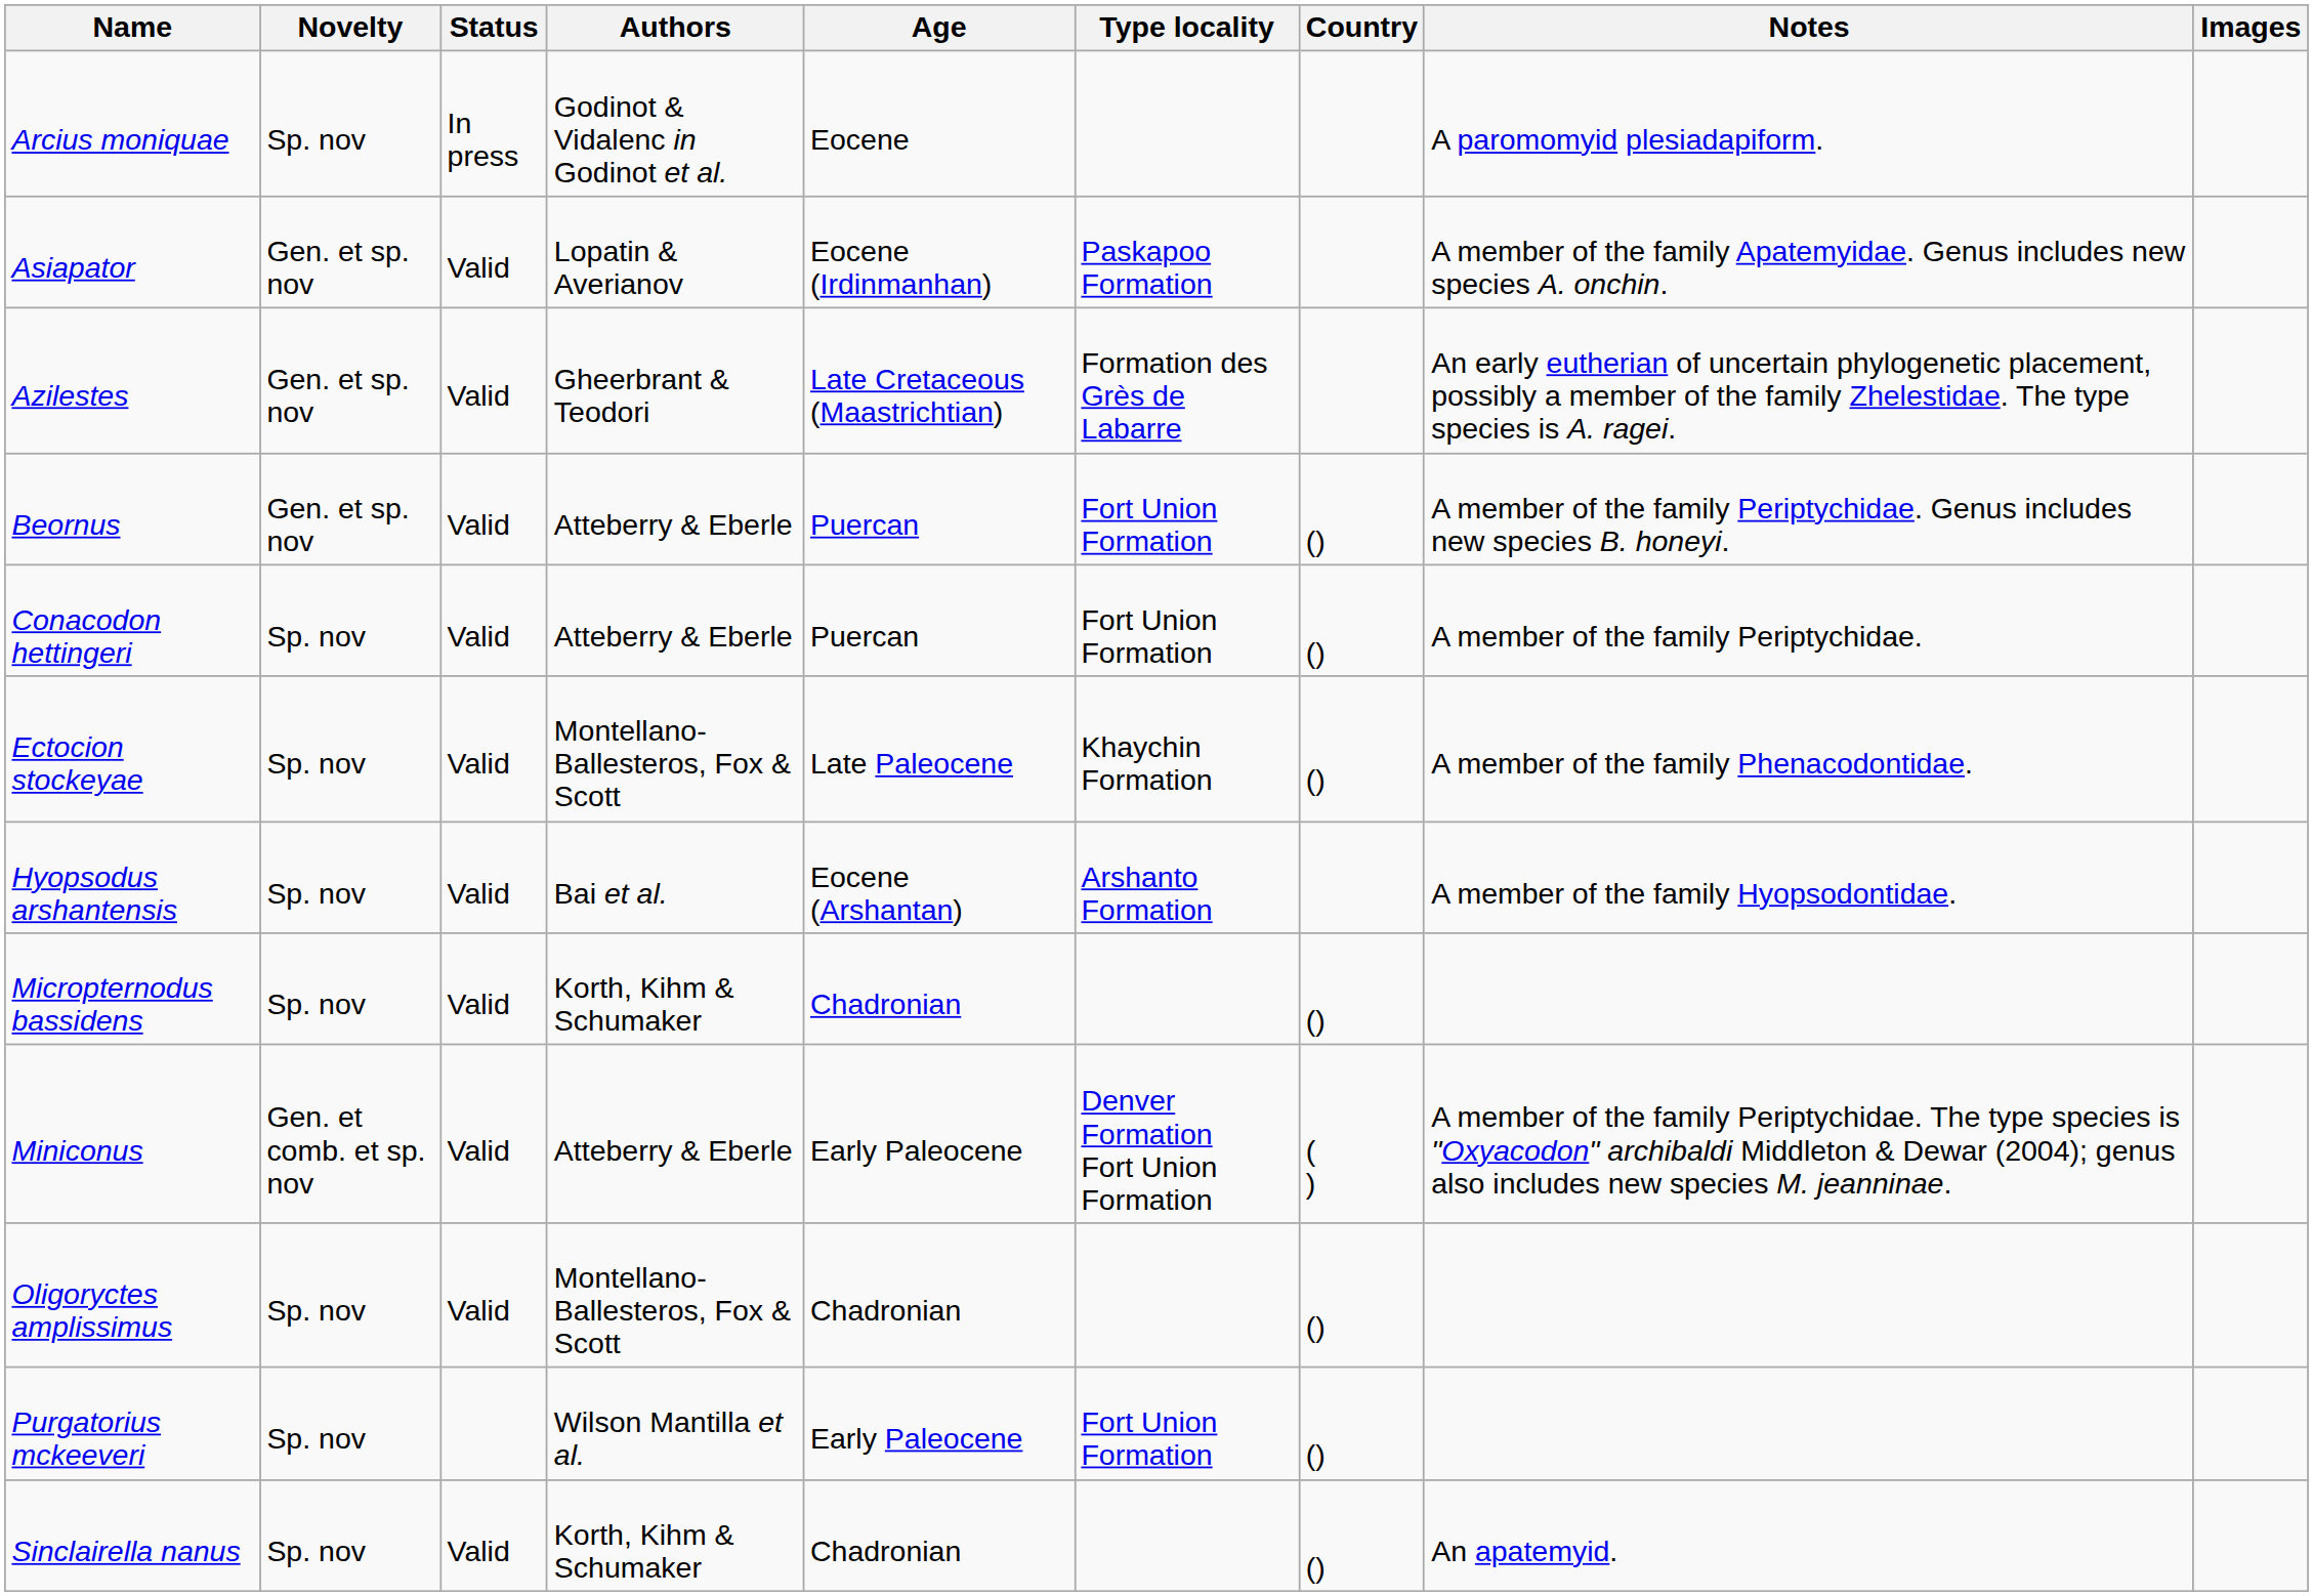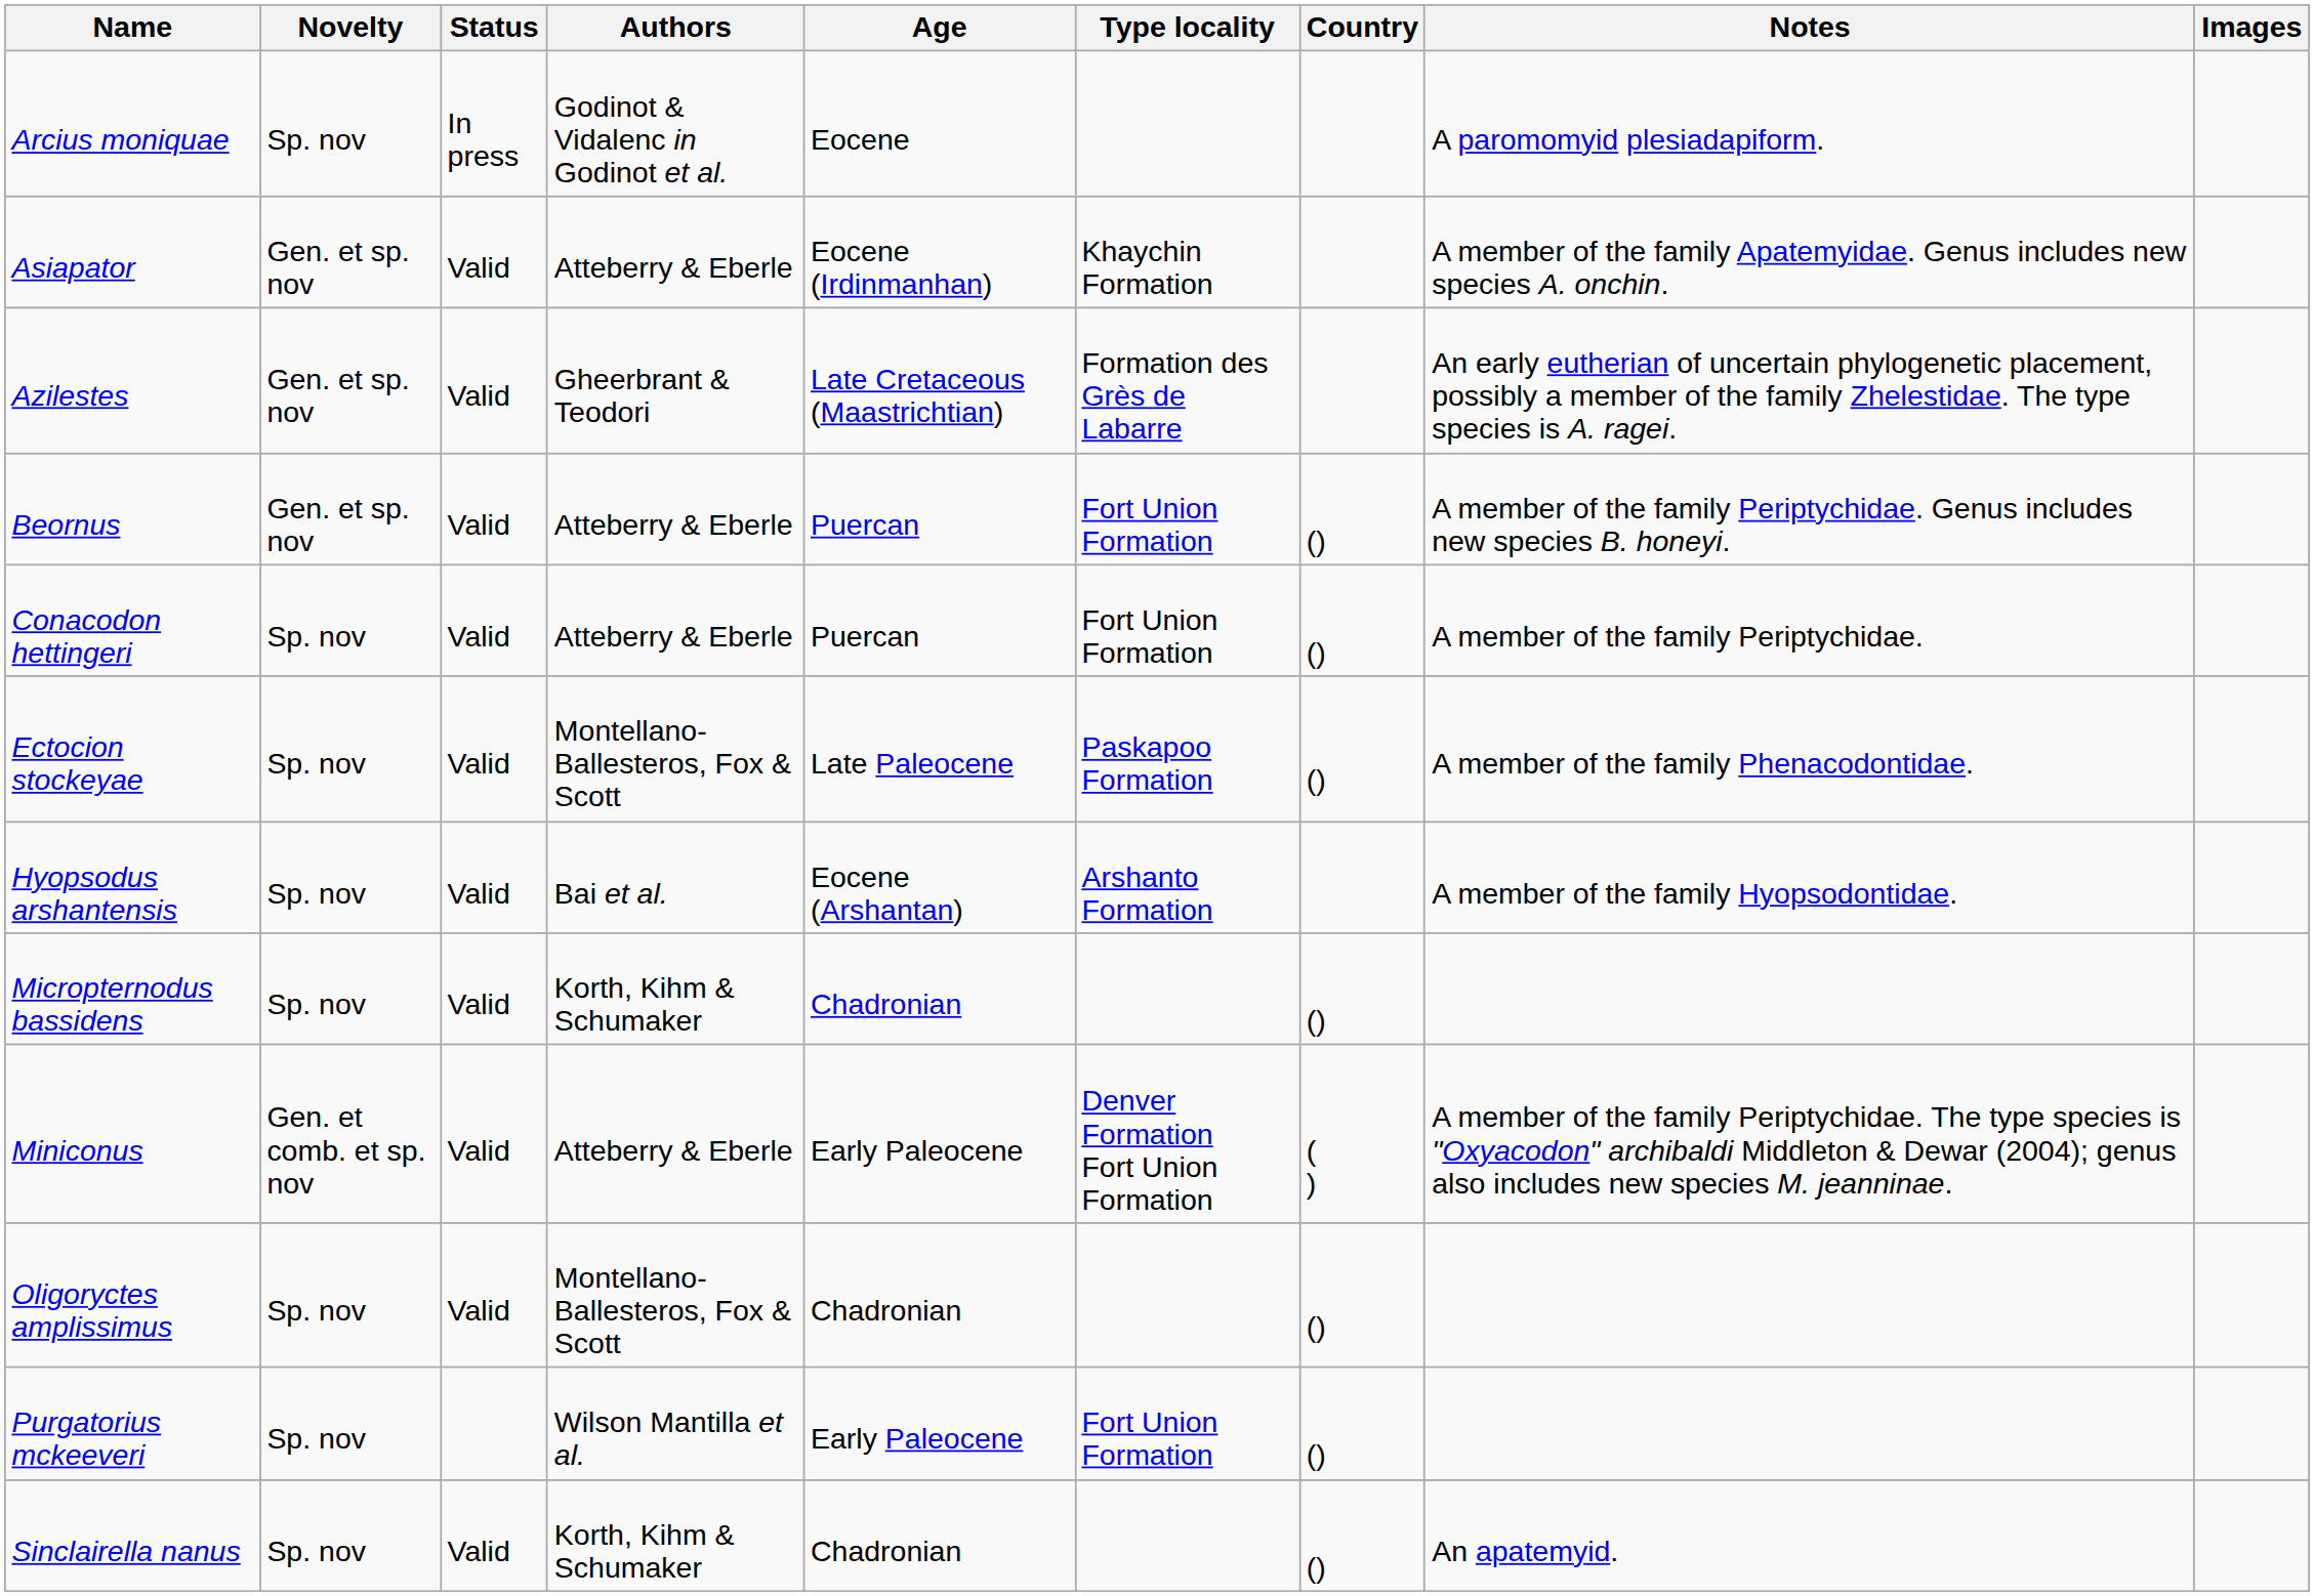Asiapator | Authors: Lopatin & Averianov -> Atteberry & Eberle
Asiapator | Type locality: Paskapoo Formation -> Khaychin Formation
Ectocion stockeyae | Type locality: Khaychin Formation -> Paskapoo Formation
